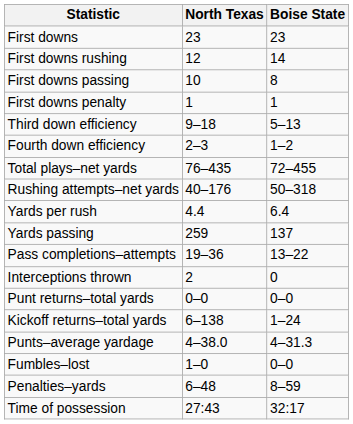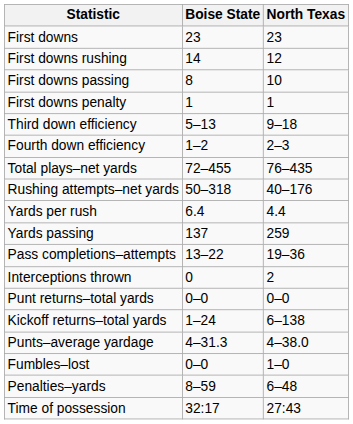columns swapped: North Texas <-> Boise State
